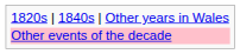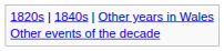row 2 | column 1: pink background -> no background
